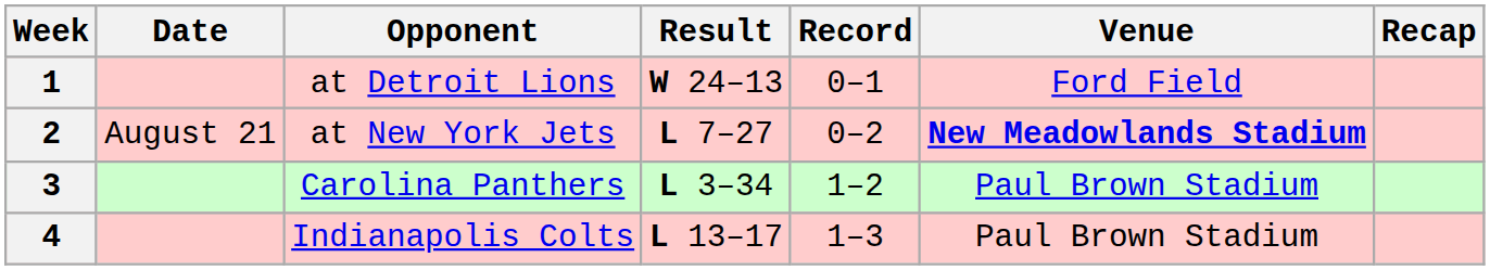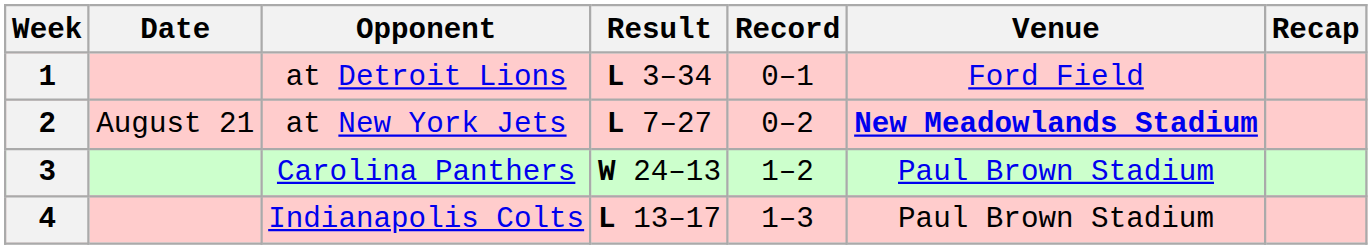1 | Result: W 24–13 -> L 3–34
3 | Result: L 3–34 -> W 24–13
